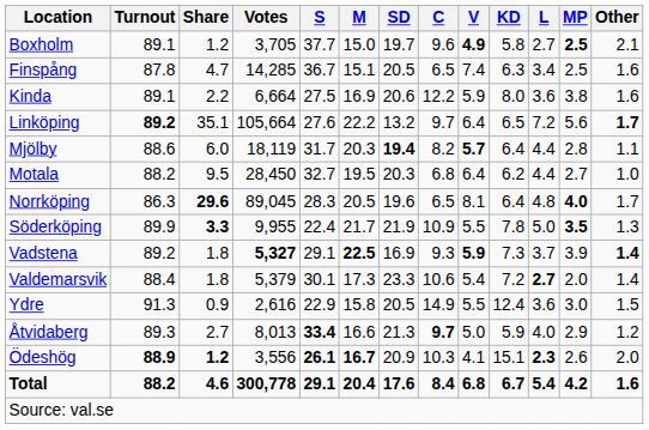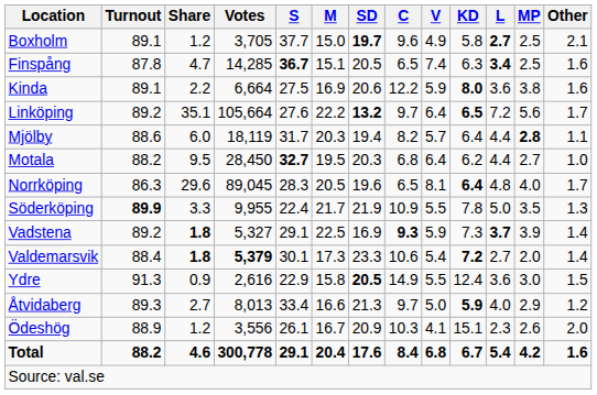Boxholm | SD: normal -> bold
Boxholm | V: bold -> normal
Boxholm | L: normal -> bold
Boxholm | MP: bold -> normal
Finspång | S: normal -> bold
Finspång | L: normal -> bold
Kinda | KD: normal -> bold
Linköping | Turnout: bold -> normal
Linköping | SD: normal -> bold
Linköping | KD: normal -> bold
Linköping | Other: bold -> normal
Mjölby | SD: bold -> normal
Mjölby | V: bold -> normal
Mjölby | MP: normal -> bold
Motala | S: normal -> bold
Norrköping | Share: bold -> normal
Norrköping | KD: normal -> bold
Norrköping | MP: bold -> normal
Söderköping | Turnout: normal -> bold
Söderköping | Share: bold -> normal
Söderköping | MP: bold -> normal
Vadstena | Share: normal -> bold
Vadstena | Votes: bold -> normal
Vadstena | M: bold -> normal
Vadstena | C: normal -> bold
Vadstena | V: bold -> normal
Vadstena | L: normal -> bold
Vadstena | Other: bold -> normal
Valdemarsvik | Share: normal -> bold
Valdemarsvik | Votes: normal -> bold
Valdemarsvik | KD: normal -> bold
Valdemarsvik | L: bold -> normal
Ydre | SD: normal -> bold
Åtvidaberg | S: bold -> normal
Åtvidaberg | C: bold -> normal
Åtvidaberg | KD: normal -> bold
Ödeshög | Turnout: bold -> normal
Ödeshög | Share: bold -> normal
Ödeshög | S: bold -> normal
Ödeshög | M: bold -> normal
Ödeshög | L: bold -> normal
